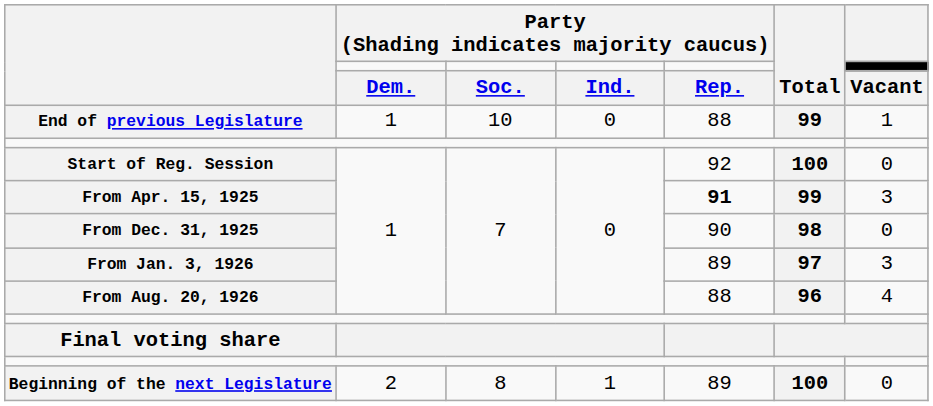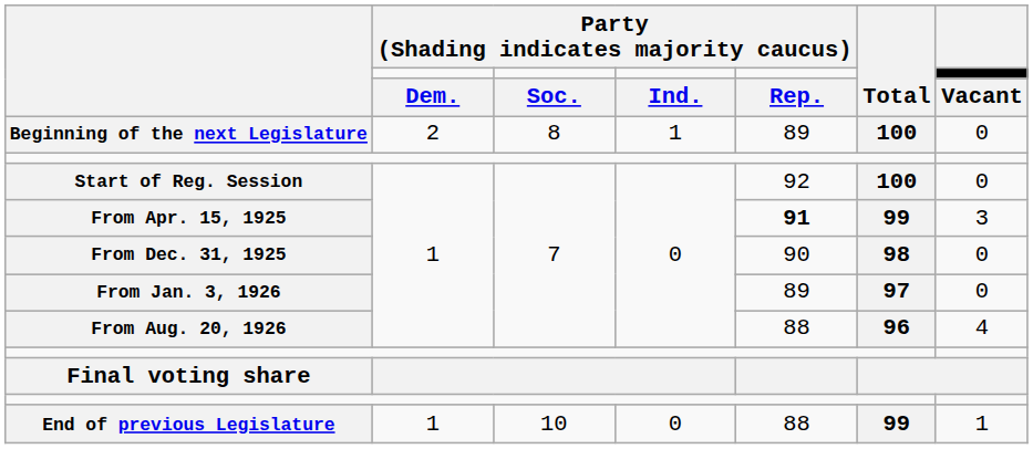rows swapped: End of previous Legislature <-> Beginning of the next Legislature
From Jan. 3, 1926 | column 7: 3 -> 0
